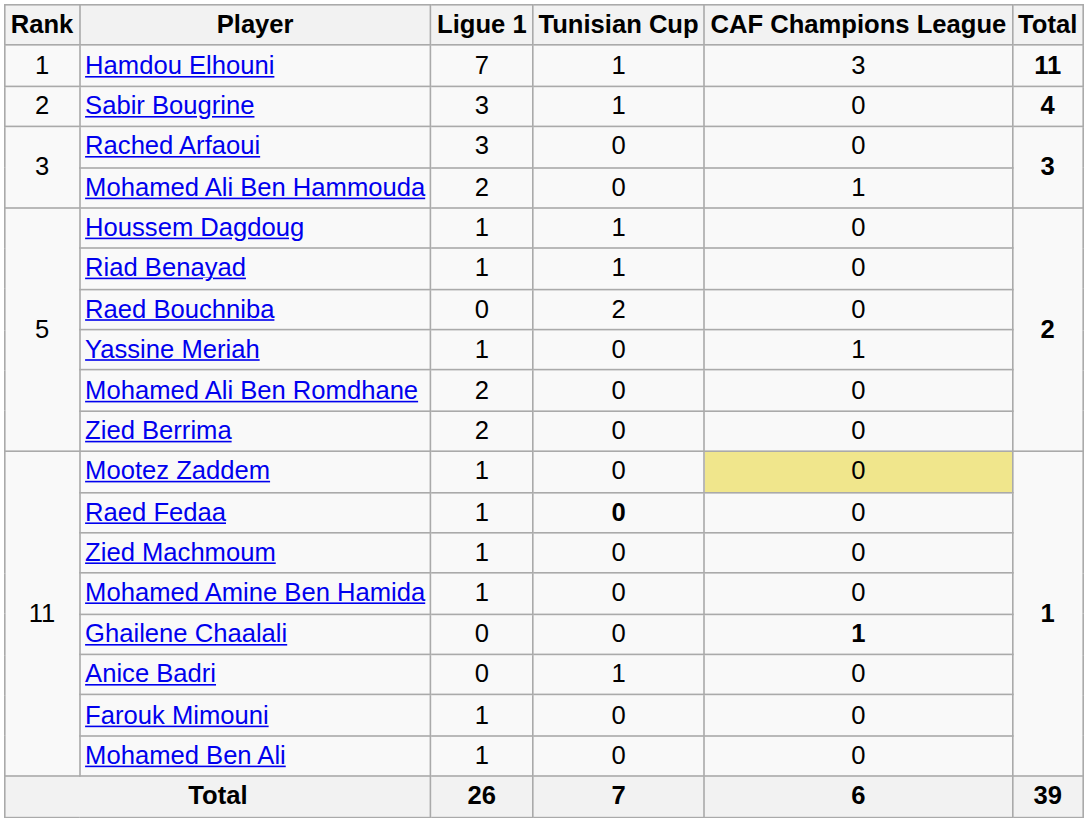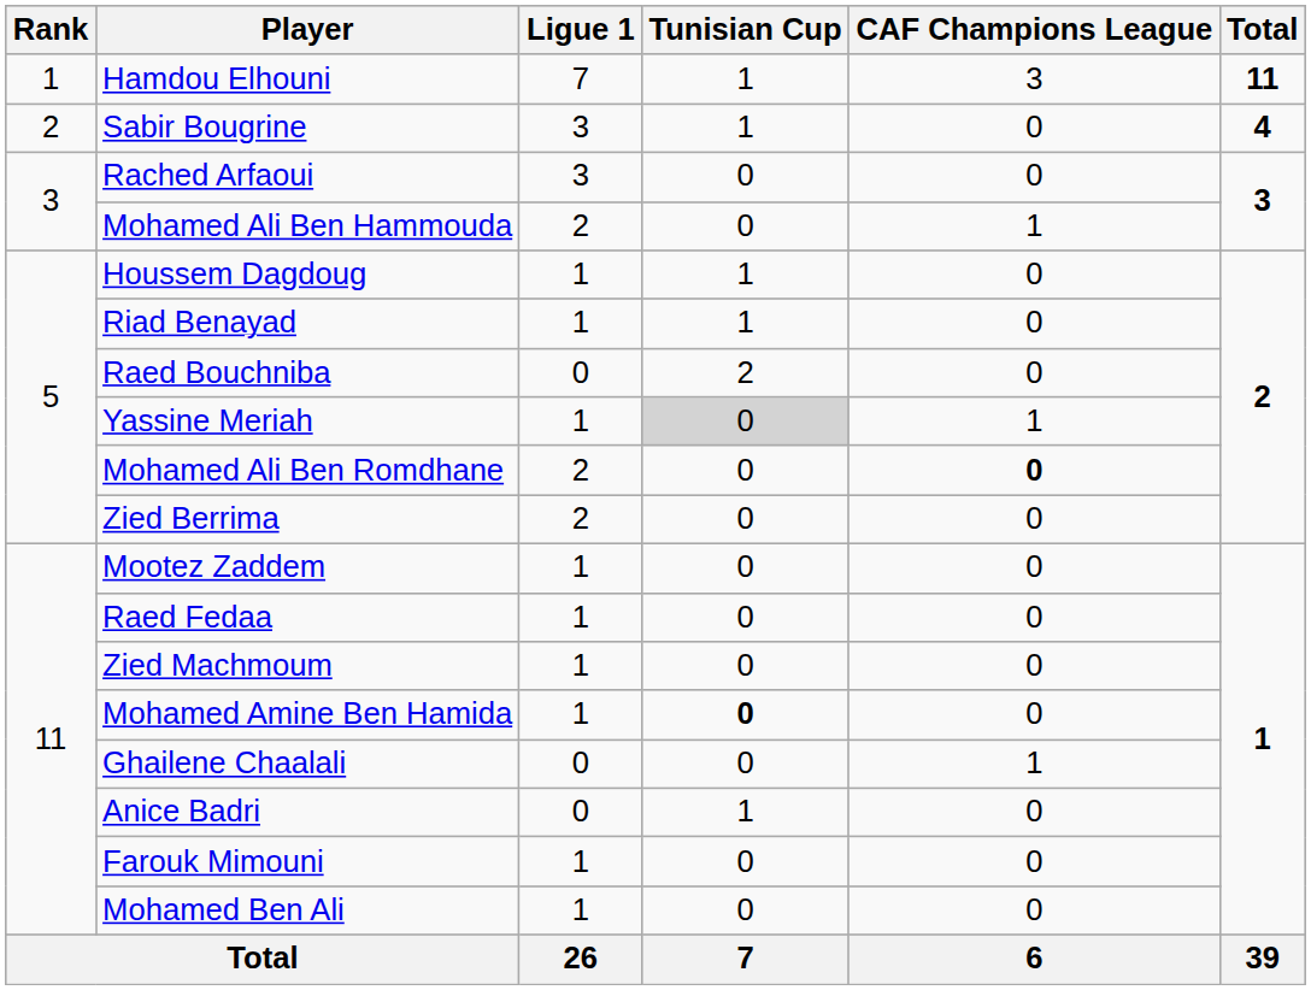Yassine Meriah | Tunisian Cup: no background -> lightgrey background
Mohamed Ali Ben Romdhane | CAF Champions League: normal -> bold
Mootez Zaddem | CAF Champions League: khaki background -> no background
Raed Fedaa | Tunisian Cup: bold -> normal
Mohamed Amine Ben Hamida | Tunisian Cup: normal -> bold
Ghailene Chaalali | CAF Champions League: bold -> normal
